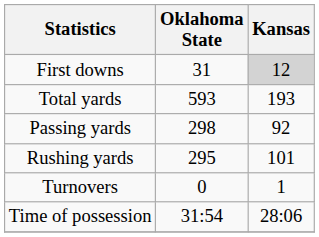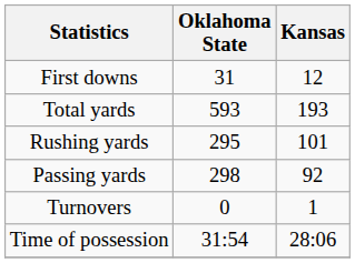First downs | Kansas: lightgrey background -> no background
rows swapped: Rushing yards <-> Passing yards
